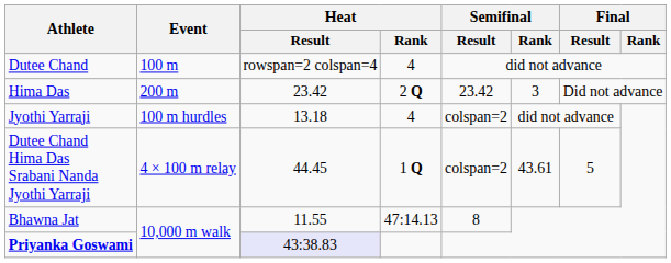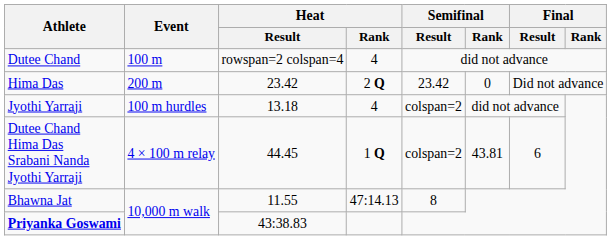Hima Das | Semifinal / Rank: 3 -> 0
Dutee Chand Hima Das Srabani Nanda Jyothi Yarraji | Semifinal / Rank: 43.61 -> 43.81
Dutee Chand Hima Das Srabani Nanda Jyothi Yarraji | Final / Result: 5 -> 6
Priyanka Goswami | Heat / Result: lavender background -> no background
